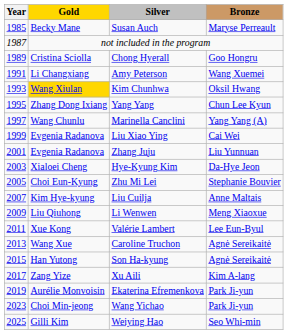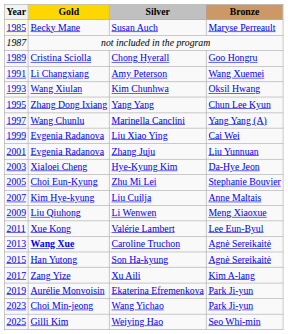Susan Auch | Year: no background -> lightyellow background
Kim Chunhwa | Gold: gold background -> no background
Caroline Truchon | Gold: normal -> bold
